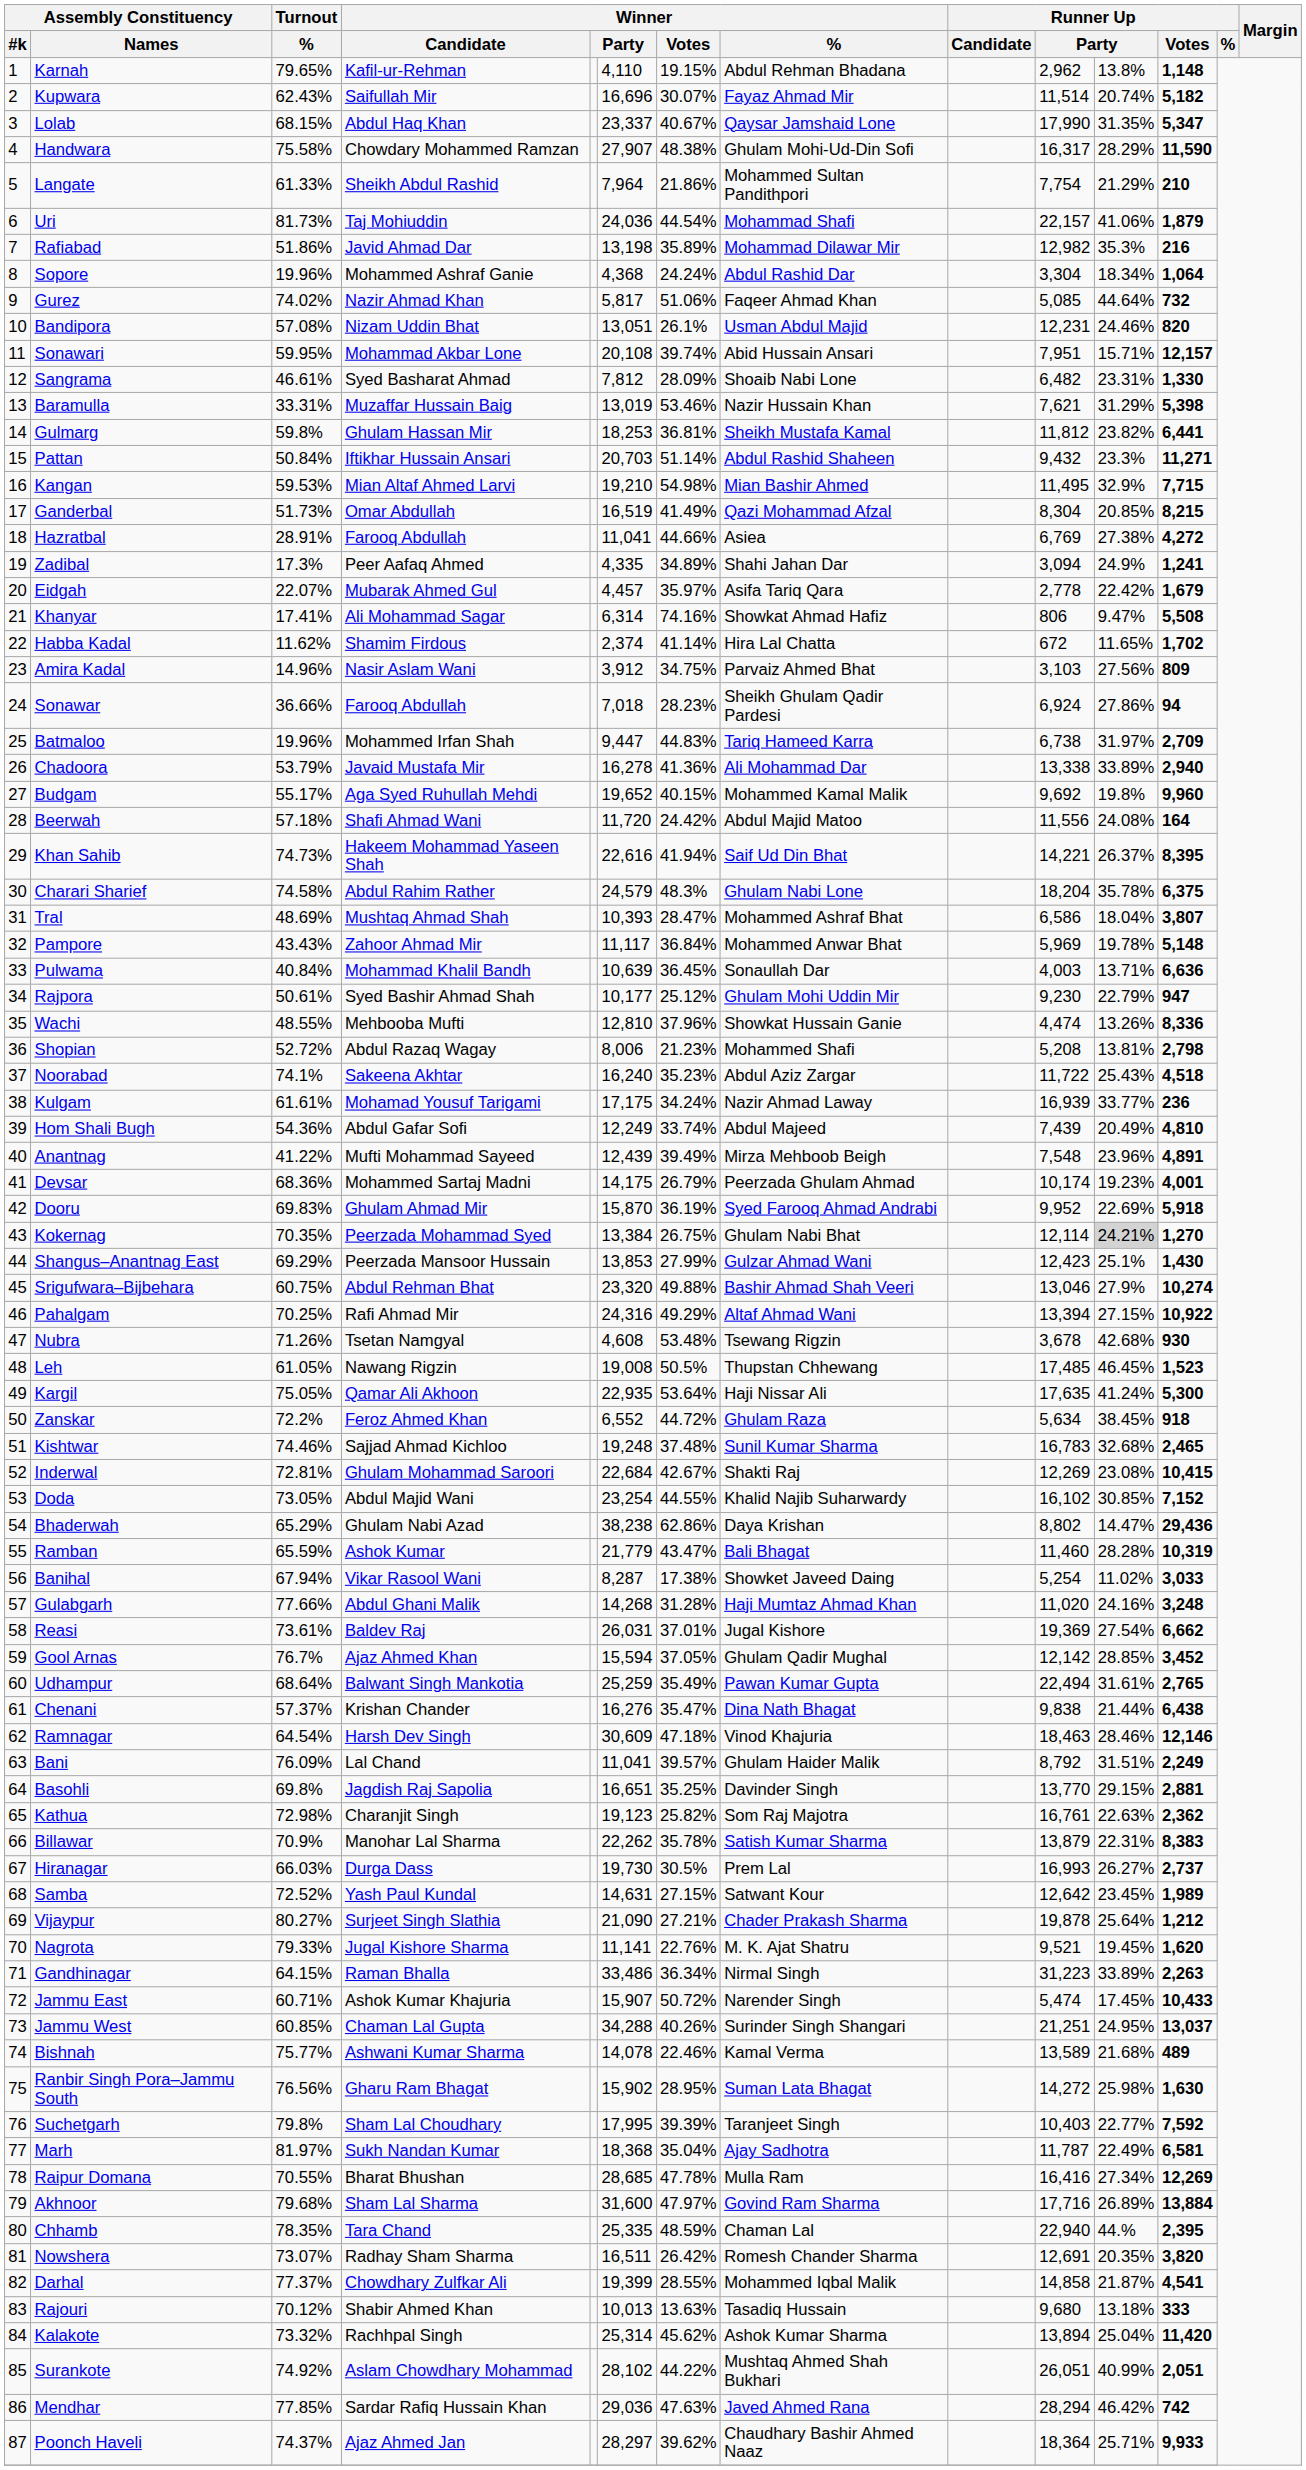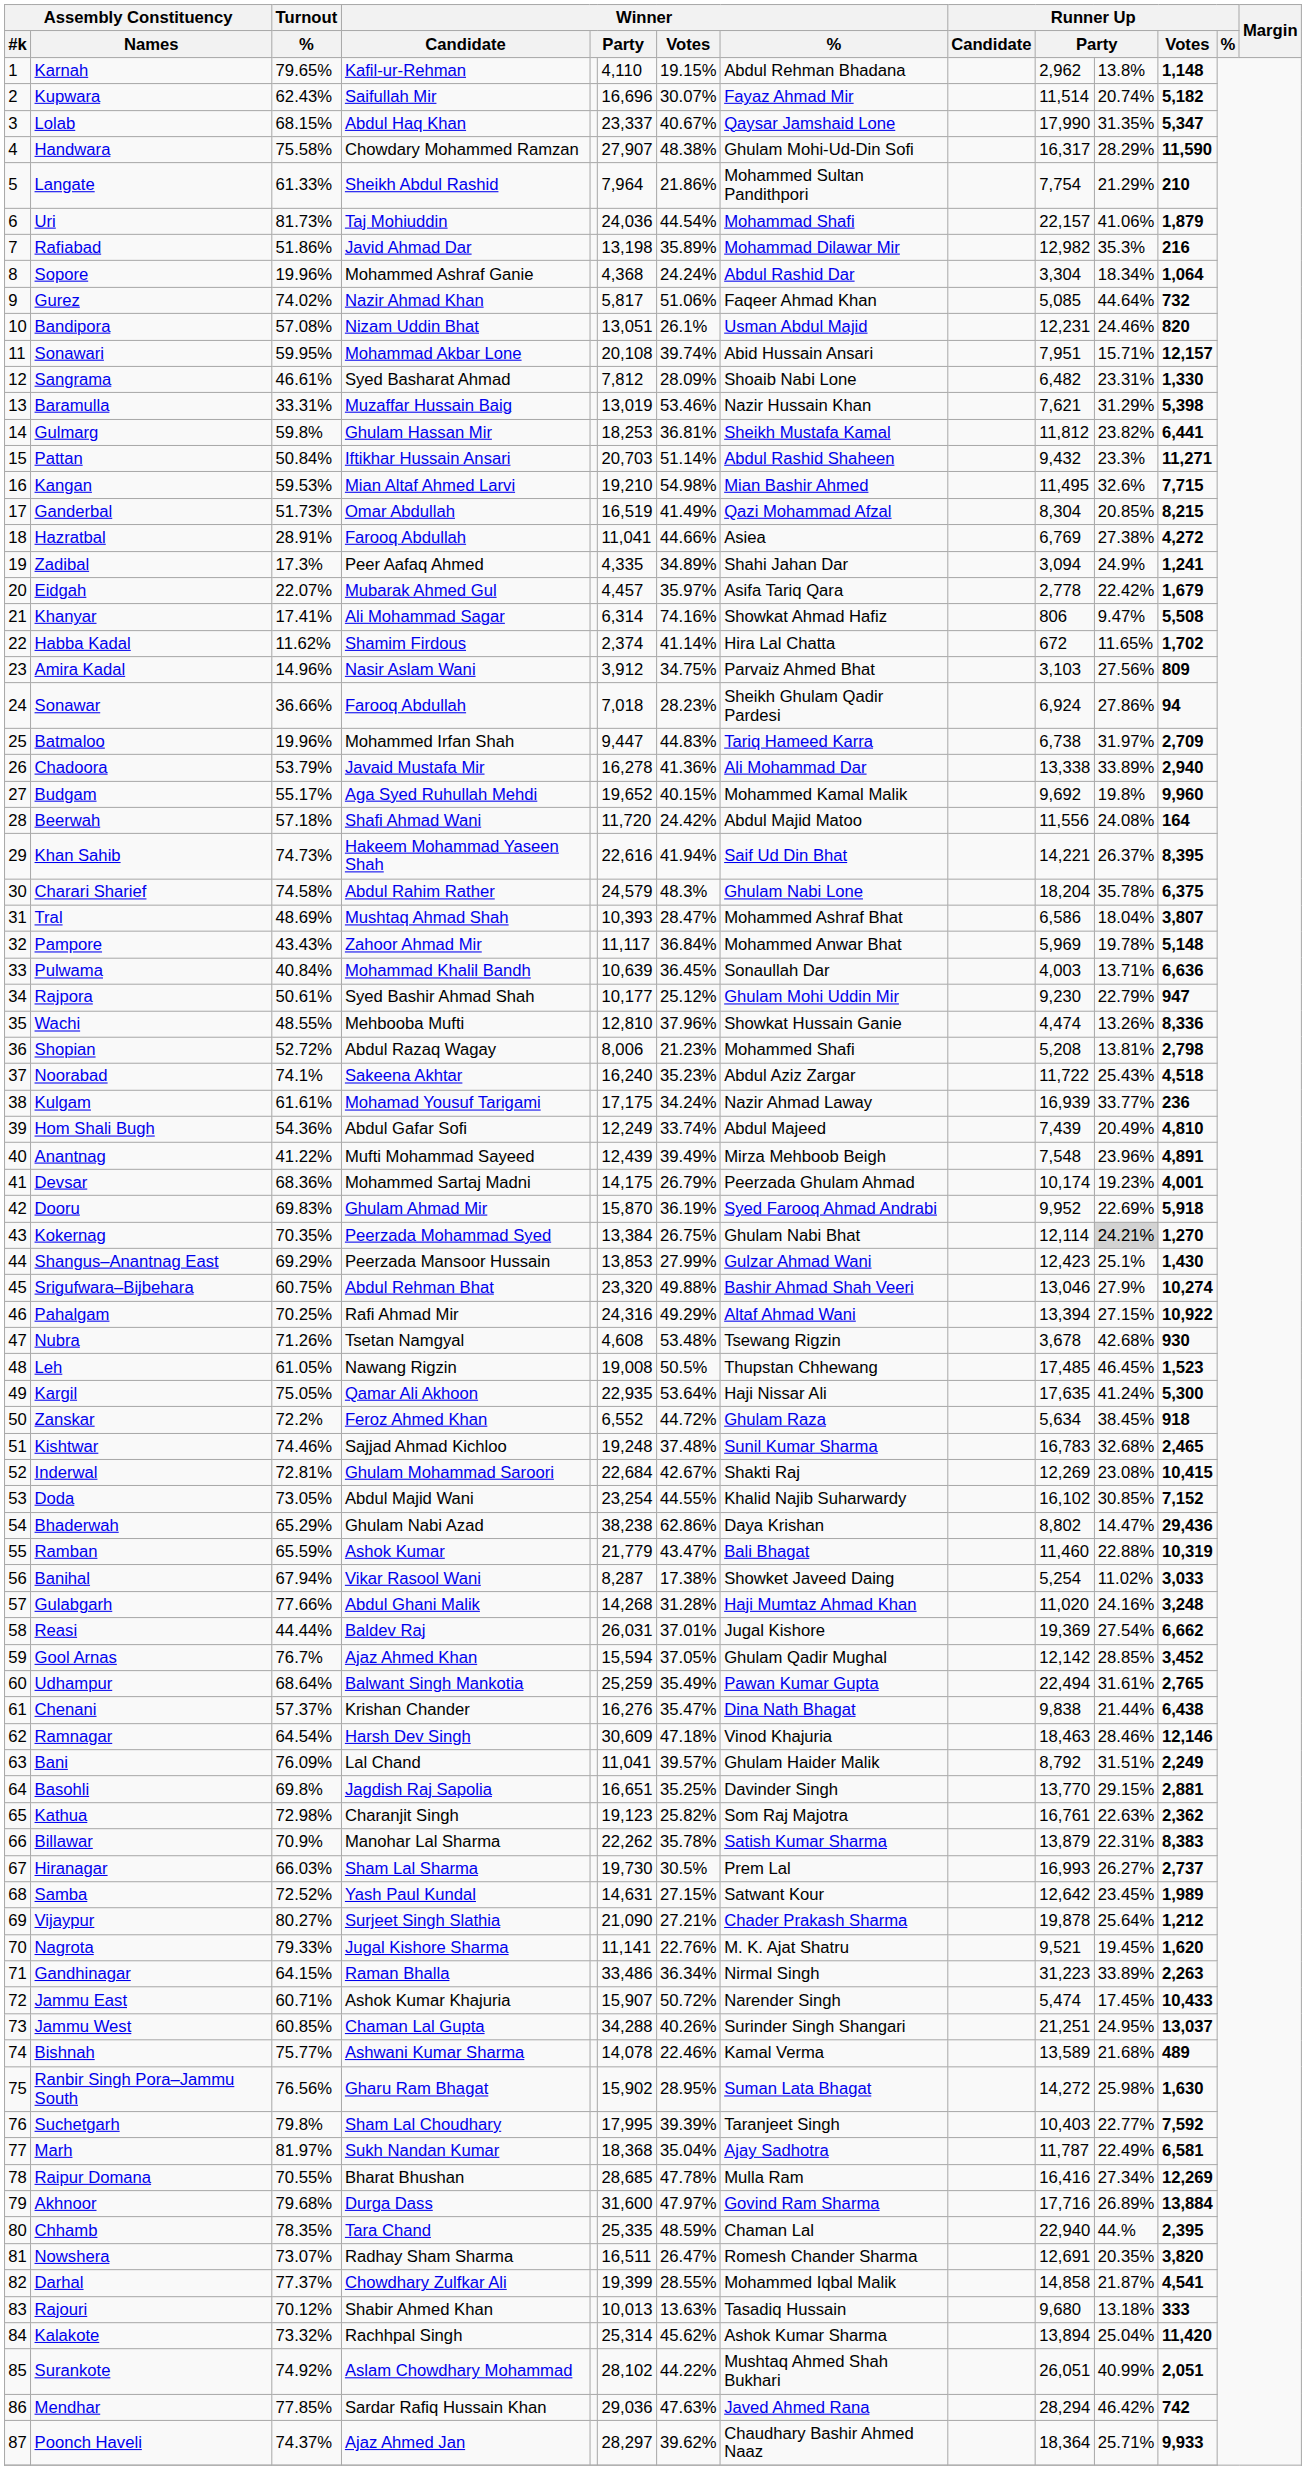Kangan | column 11: 32.9% -> 32.6%
Ramban | column 11: 28.28% -> 22.88%
Reasi | Turnout / %: 73.61% -> 44.44%
Hiranagar | Winner / Candidate: Durga Dass -> Sham Lal Sharma
Akhnoor | Winner / Candidate: Sham Lal Sharma -> Durga Dass
Nowshera | Winner / Votes: 26.42% -> 26.47%
